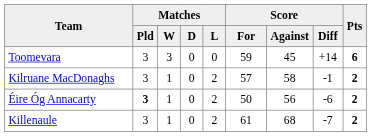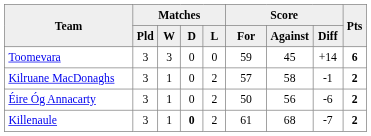Éire Óg Annacarty | Matches / Pld: bold -> normal
Killenaule | Matches / D: normal -> bold
